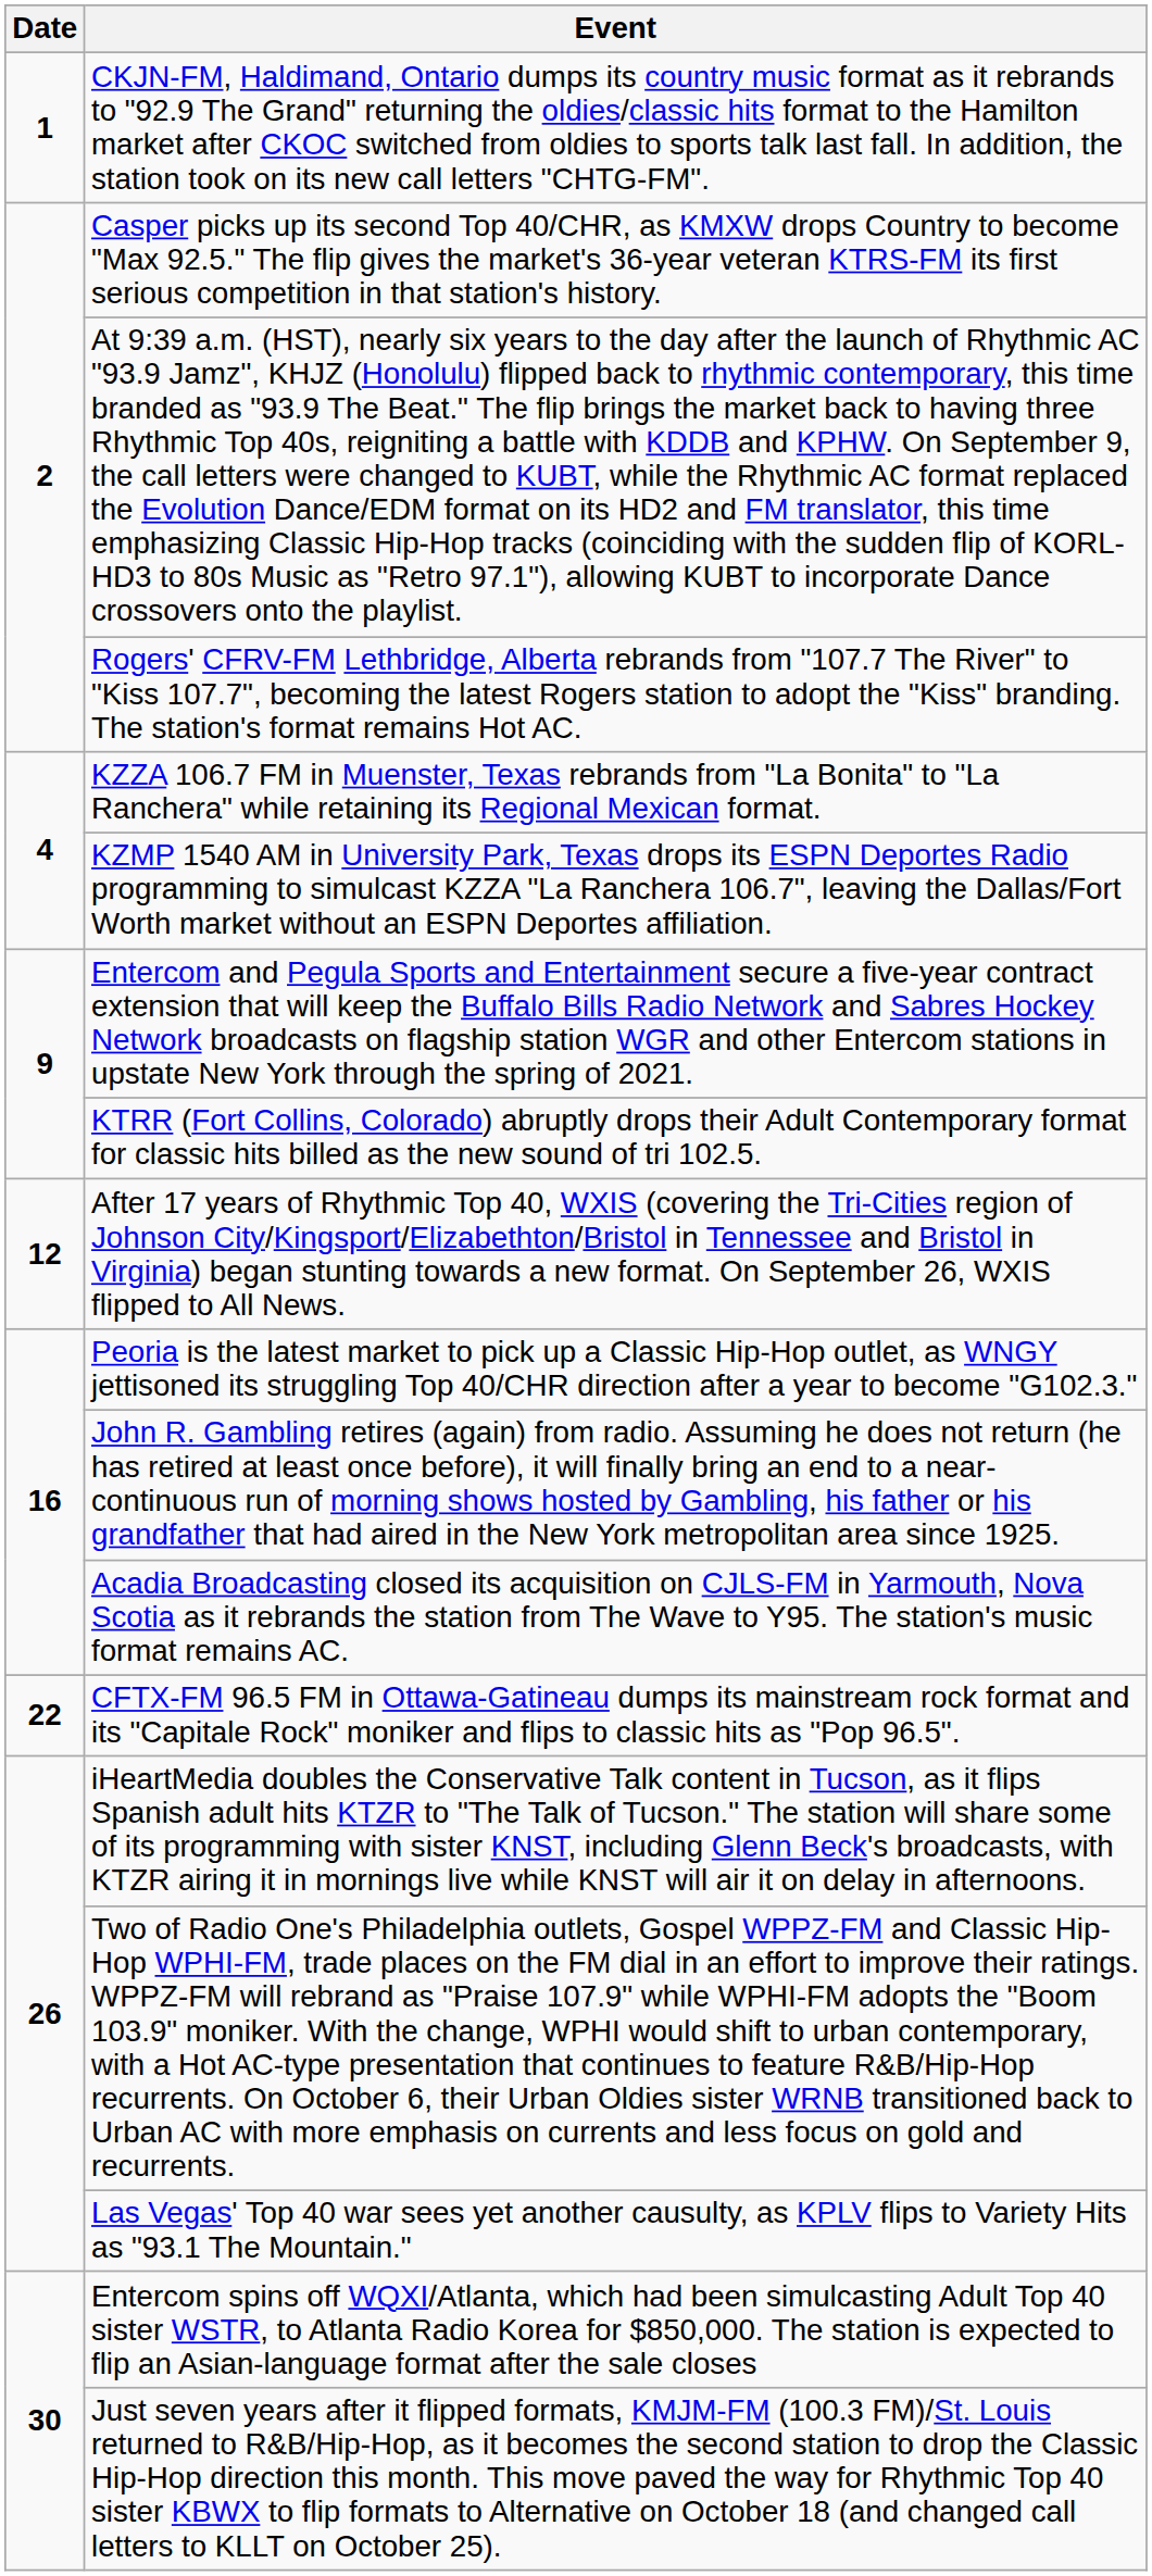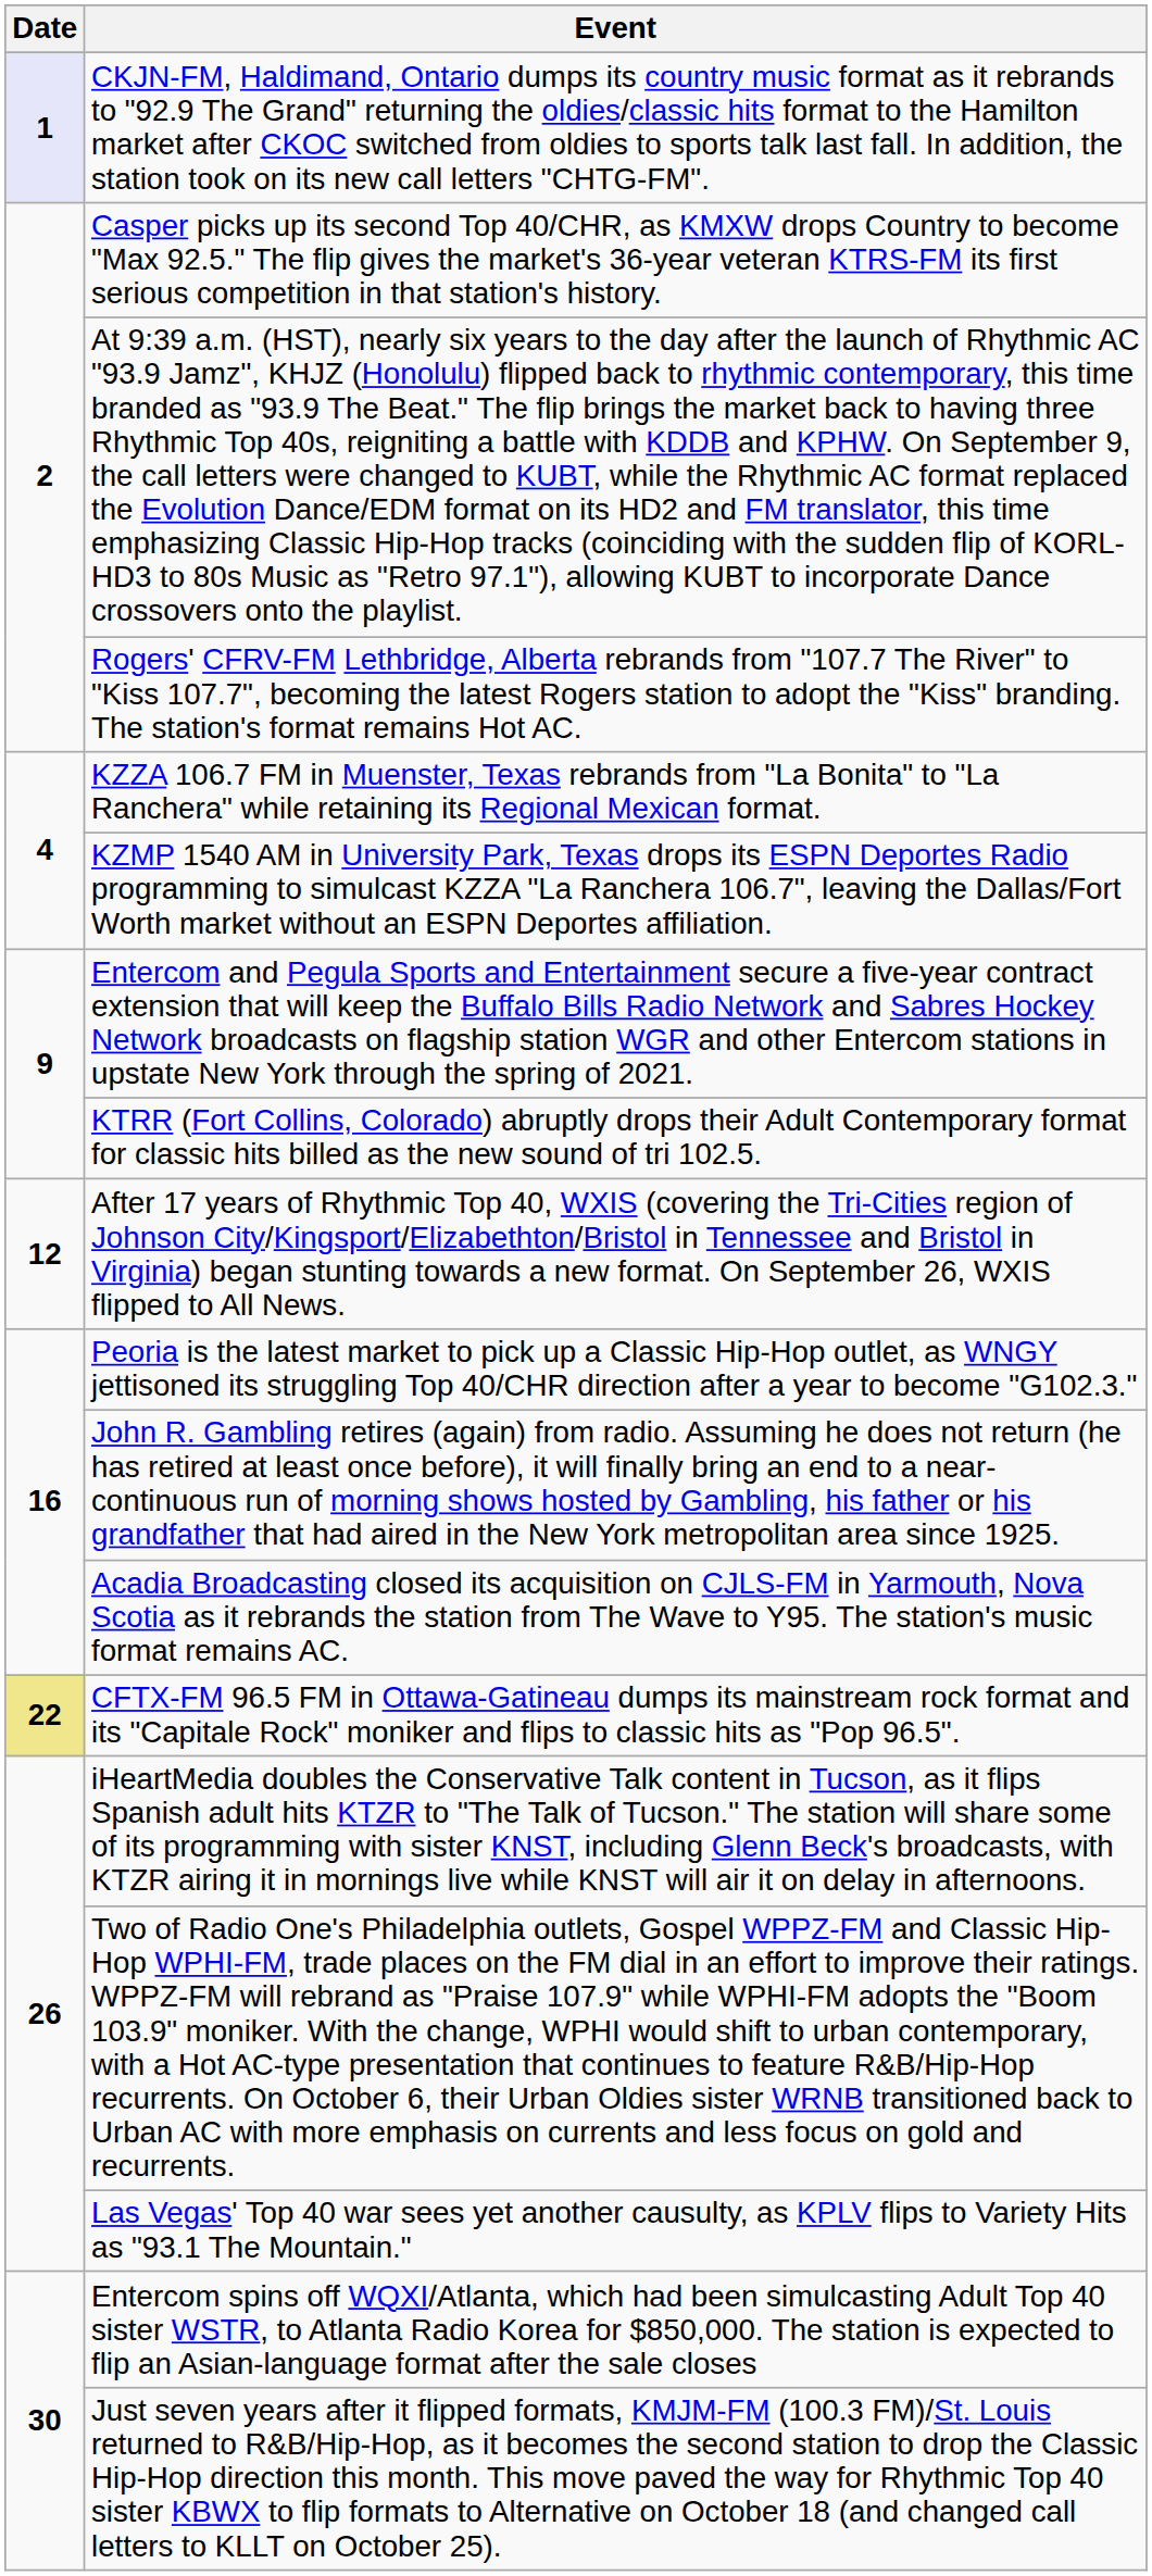row 2 | Date: no background -> lavender background
row 14 | Date: no background -> khaki background
